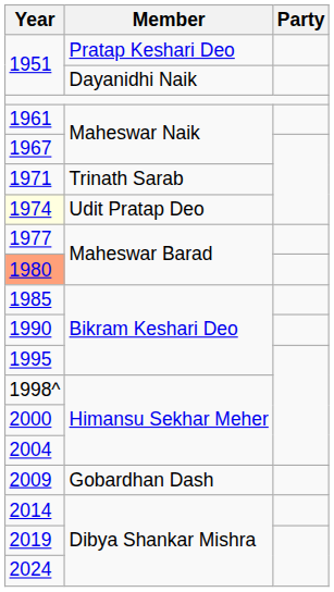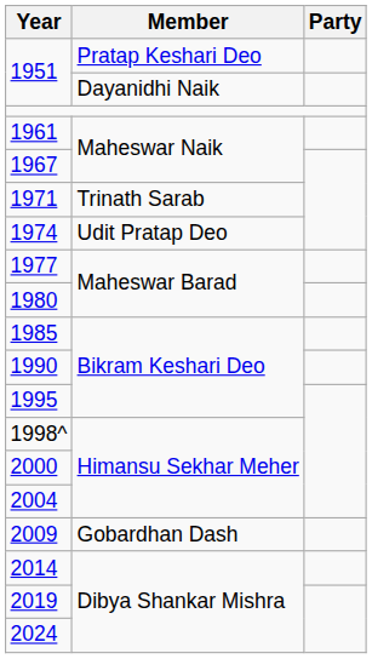1974 | Year: lightyellow background -> no background
1980 | Year: lightsalmon background -> no background
